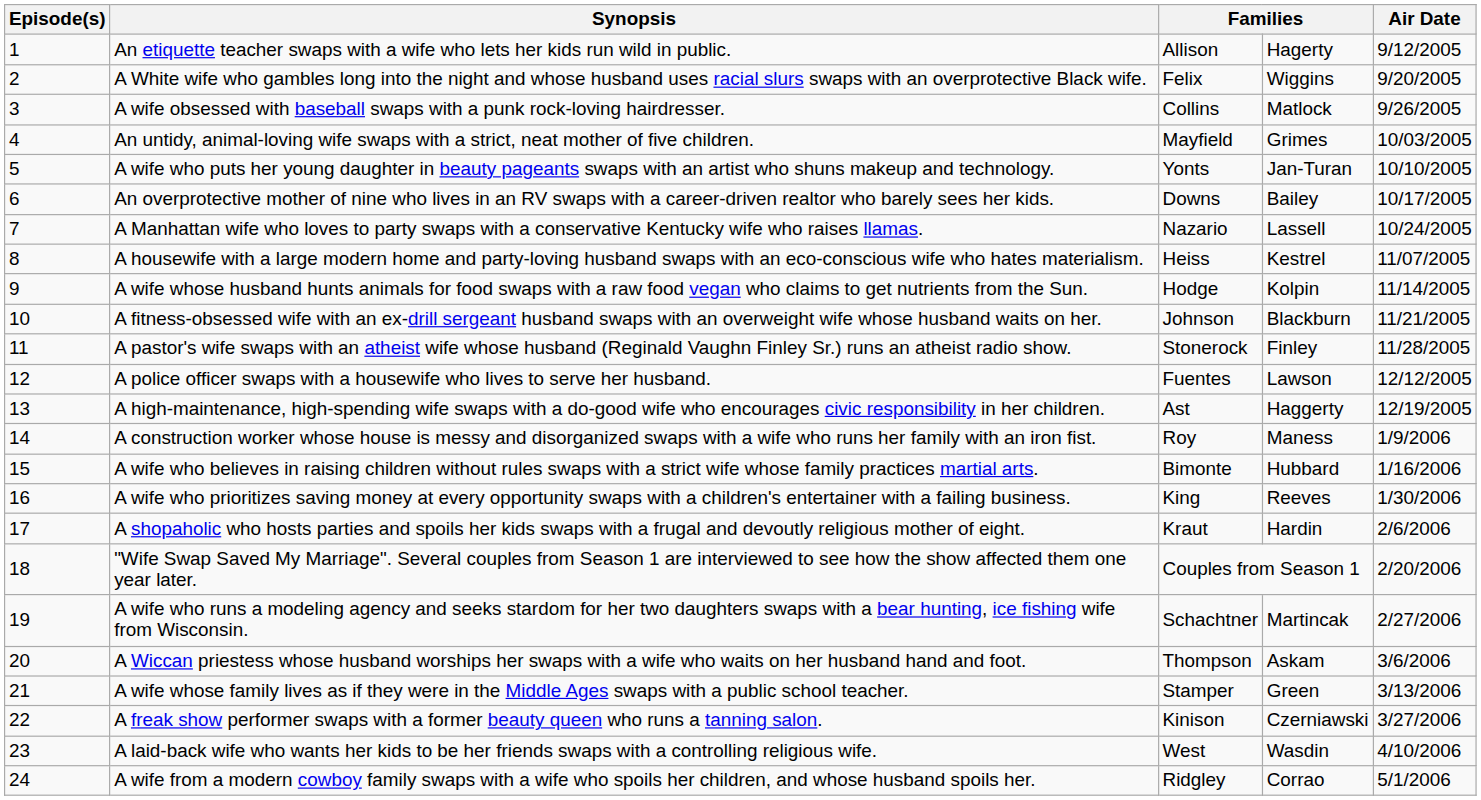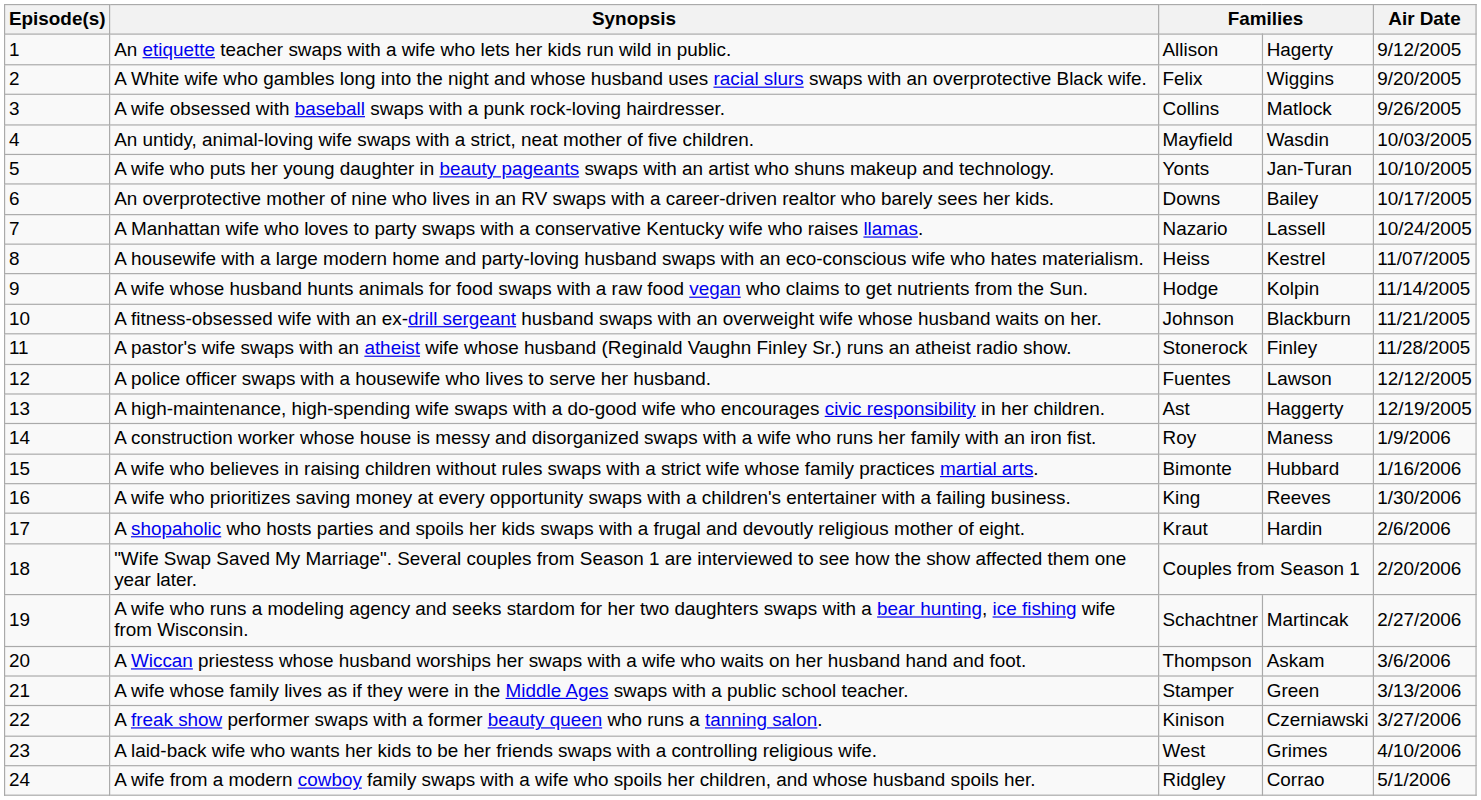row 5 | column 4: Grimes -> Wasdin
row 24 | column 4: Wasdin -> Grimes
